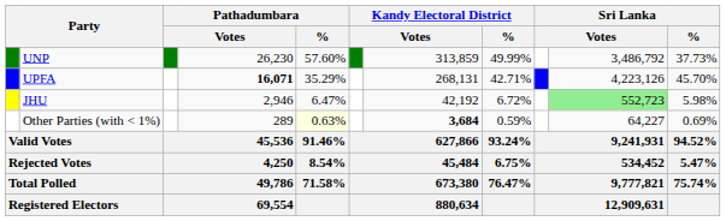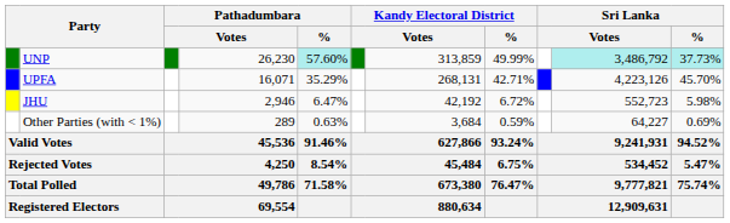UNP | Pathadumbara / %: no background -> paleturquoise background
UNP | column 10: no background -> paleturquoise background
UNP | Sri Lanka / %: no background -> paleturquoise background
UPFA | column 4: bold -> normal
JHU | column 10: lightgreen background -> no background
Other Parties (with < 1%) | Pathadumbara / %: lightyellow background -> no background
Other Parties (with < 1%) | column 7: bold -> normal
